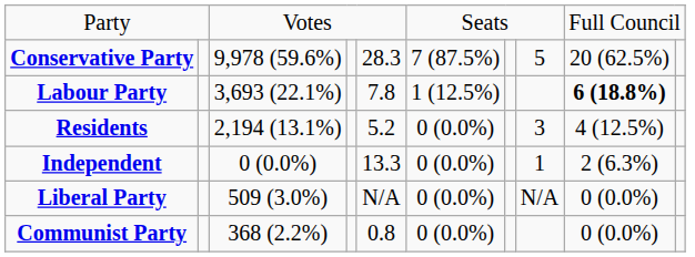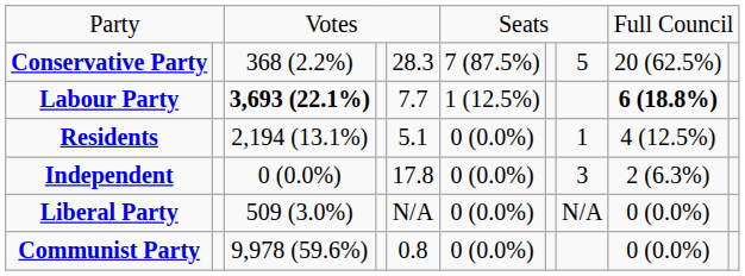Conservative Party | column 3: 9,978 (59.6%) -> 368 (2.2%)
Labour Party | column 3: normal -> bold
Labour Party | column 5: 7.8 -> 7.7
Residents | column 5: 5.2 -> 5.1
Residents | column 8: 3 -> 1
Independent | column 5: 13.3 -> 17.8
Independent | column 8: 1 -> 3
Communist Party | column 3: 368 (2.2%) -> 9,978 (59.6%)
